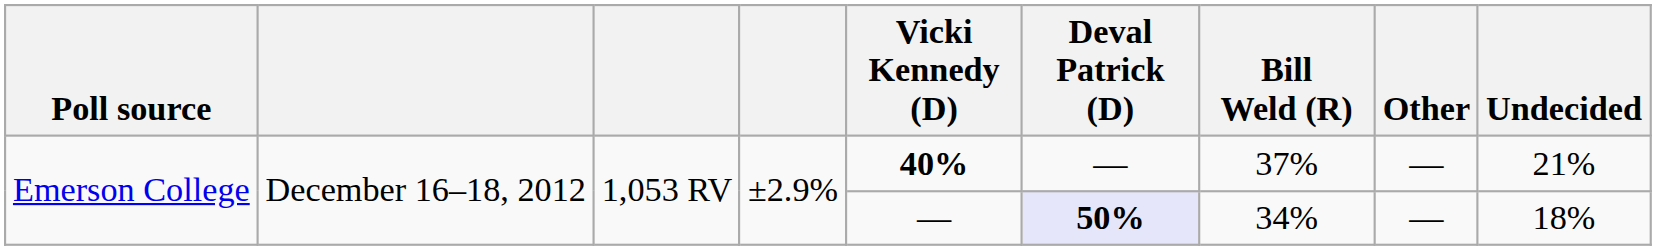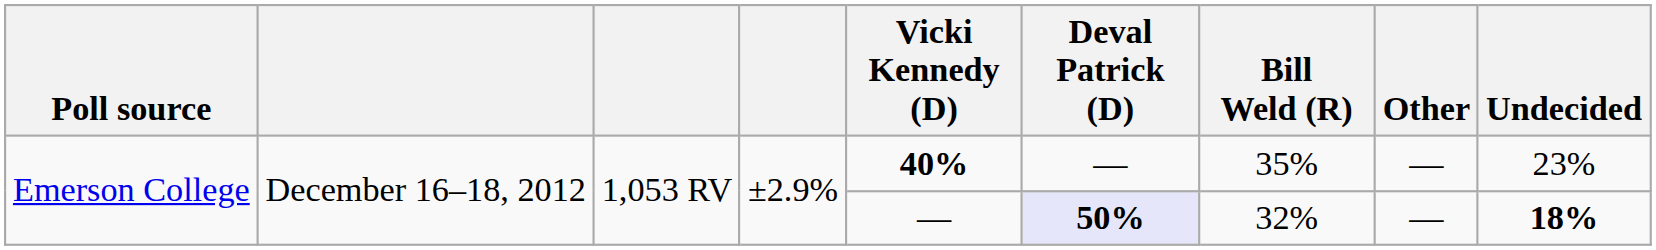row 2 | Bill Weld (R): 37% -> 35%
row 2 | Undecided: 21% -> 23%
row 3 | Bill Weld (R): 34% -> 32%
row 3 | Undecided: normal -> bold
